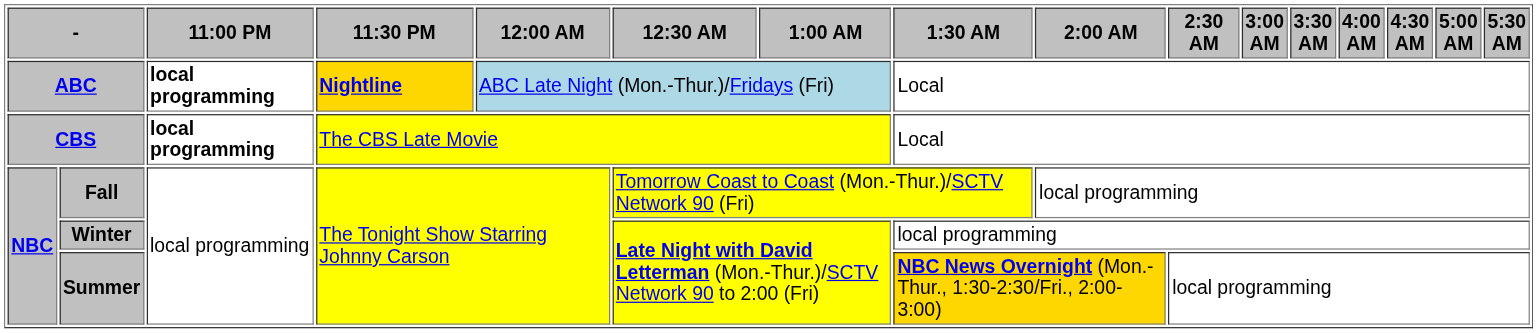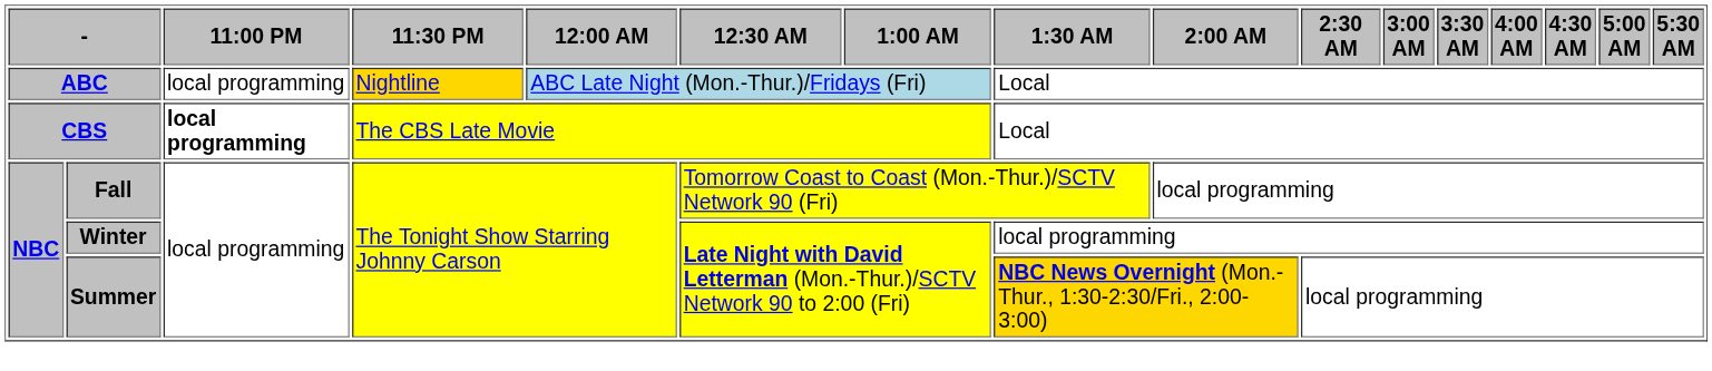ABC | 11:00 PM: bold -> normal
ABC | 11:30 PM: bold -> normal
